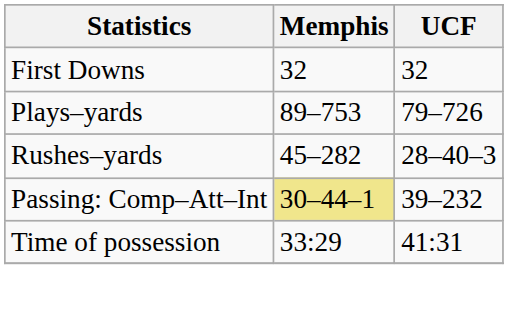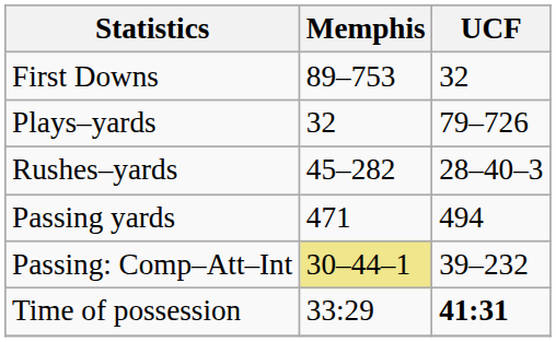First Downs | Memphis: 32 -> 89–753
Plays–yards | Memphis: 89–753 -> 32
+ row: Passing yards | 471 | 494
Time of possession | UCF: normal -> bold
